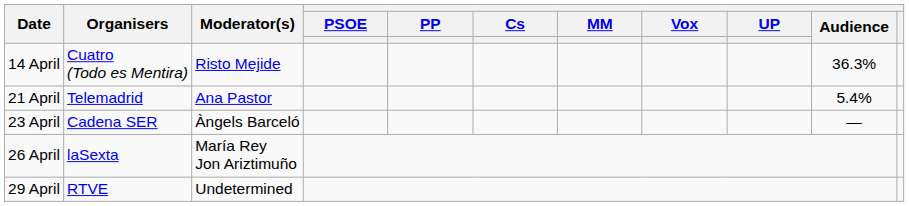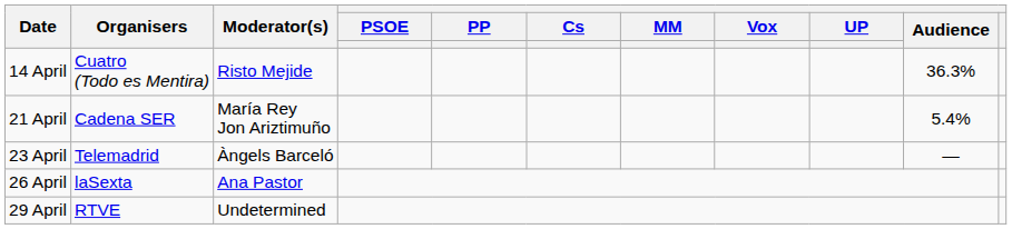21 April | Organisers: Telemadrid -> Cadena SER
21 April | Moderator(s): Ana Pastor -> María Rey Jon Ariztimuño
23 April | Organisers: Cadena SER -> Telemadrid
26 April | Moderator(s): María Rey Jon Ariztimuño -> Ana Pastor
